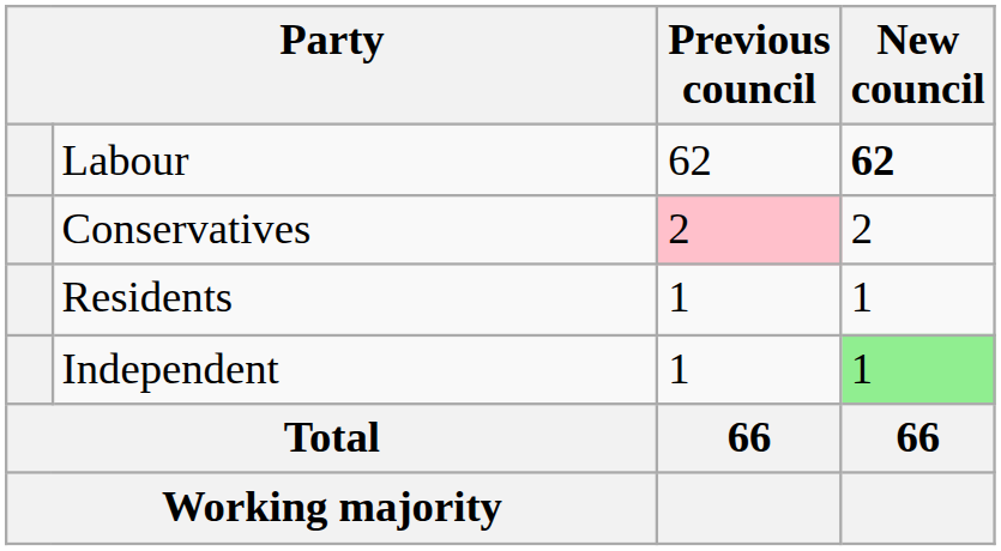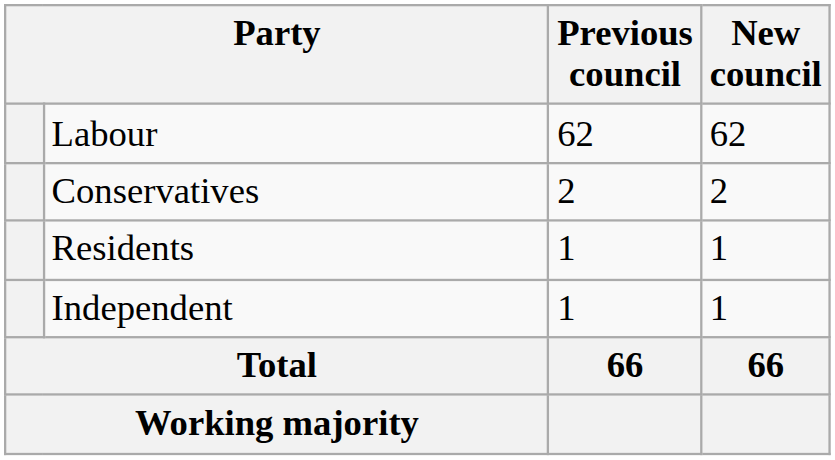Labour | New council: bold -> normal
Conservatives | Previous council: pink background -> no background
Independent | New council: lightgreen background -> no background
